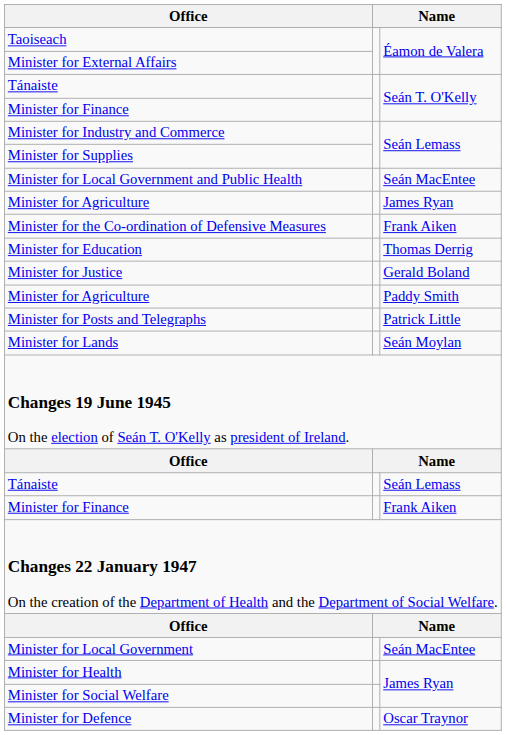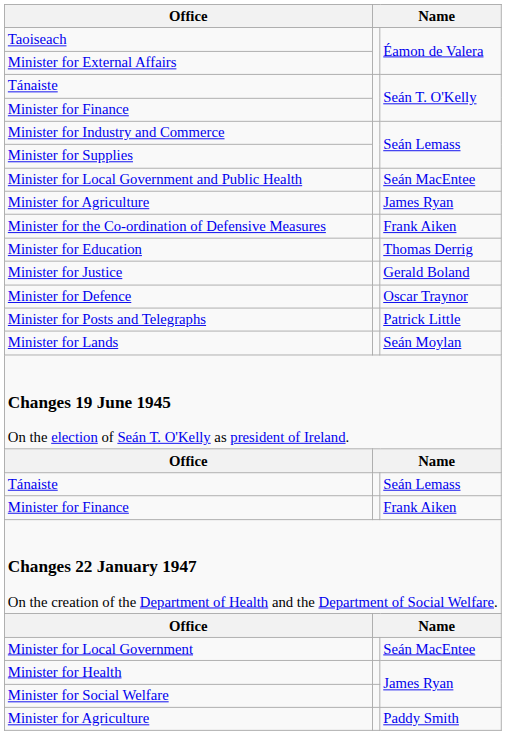rows swapped: Minister for Defence <-> Minister for Agriculture / Paddy Smith
